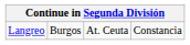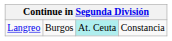Langreo | column 3: no background -> paleturquoise background
